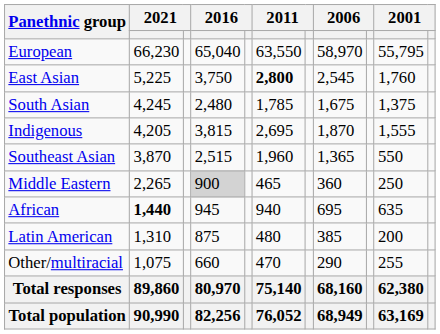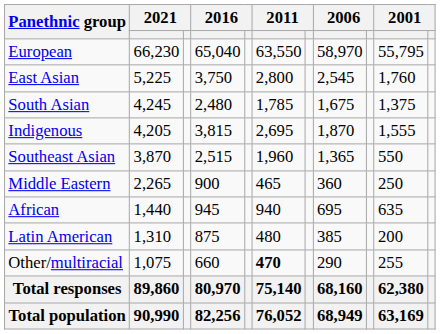East Asian | column 6: bold -> normal
Middle Eastern | column 4: lightgrey background -> no background
African | column 2: bold -> normal
Other/multiracial | column 6: normal -> bold
